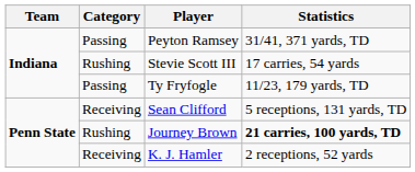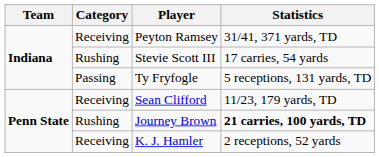Peyton Ramsey | Category: Passing -> Receiving
Ty Fryfogle | Statistics: 11/23, 179 yards, TD -> 5 receptions, 131 yards, TD
Sean Clifford | Statistics: 5 receptions, 131 yards, TD -> 11/23, 179 yards, TD
